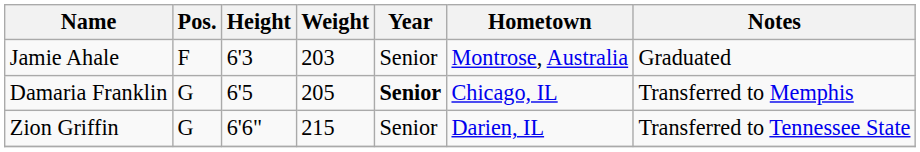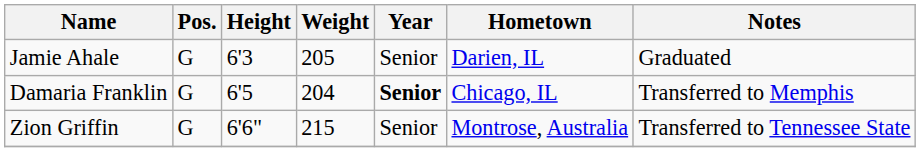Jamie Ahale | Pos.: F -> G
Jamie Ahale | Weight: 203 -> 205
Jamie Ahale | Hometown: Montrose, Australia -> Darien, IL
Damaria Franklin | Weight: 205 -> 204
Zion Griffin | Hometown: Darien, IL -> Montrose, Australia
